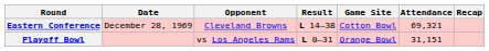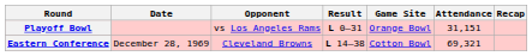rows swapped: Eastern Conference <-> Playoff Bowl
